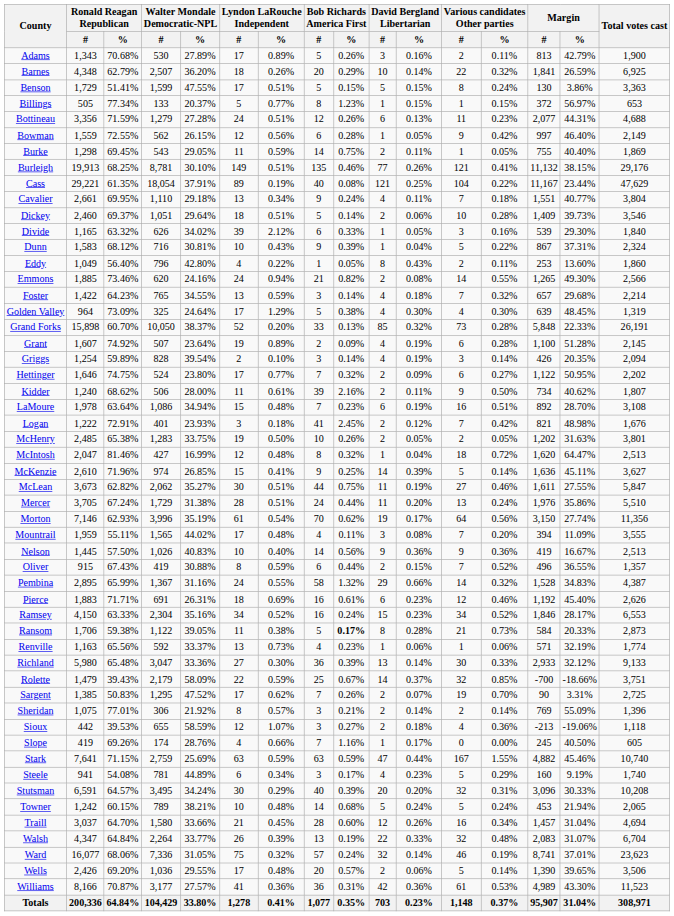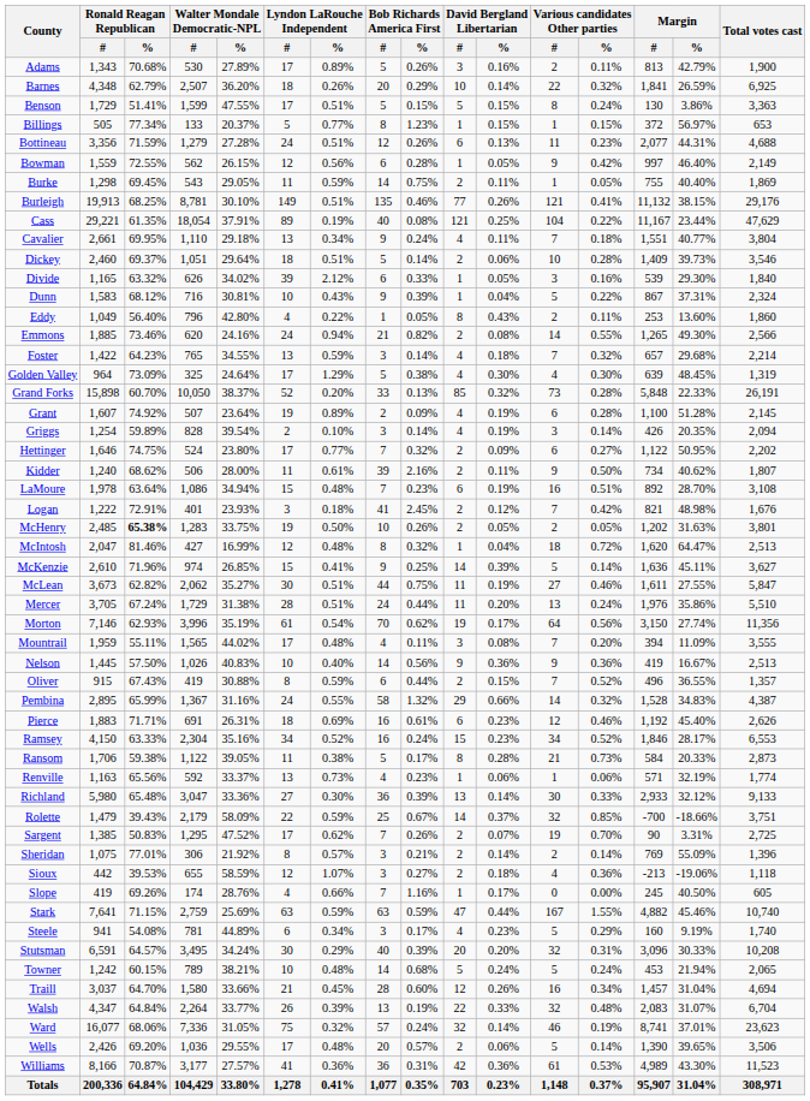McHenry | Ronald Reagan Republican / %: normal -> bold
Ransom | Bob Richards America First / %: bold -> normal
